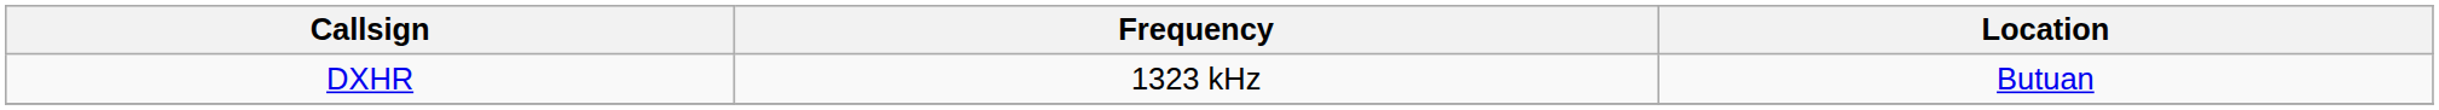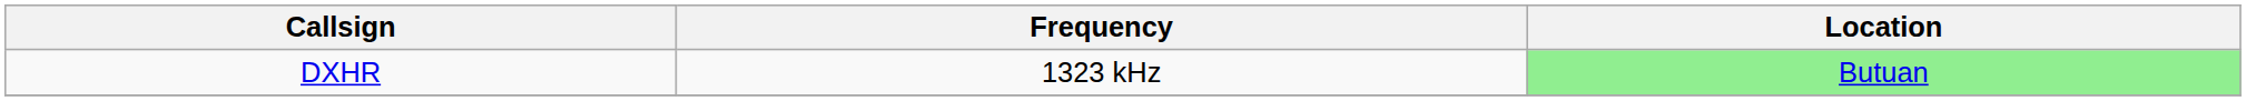DXHR | Location: no background -> lightgreen background
